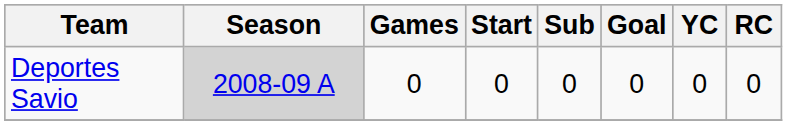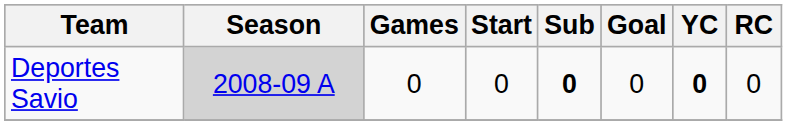Deportes Savio | Sub: normal -> bold
Deportes Savio | YC: normal -> bold
